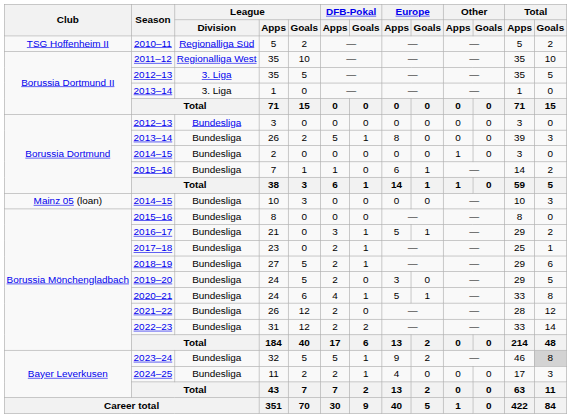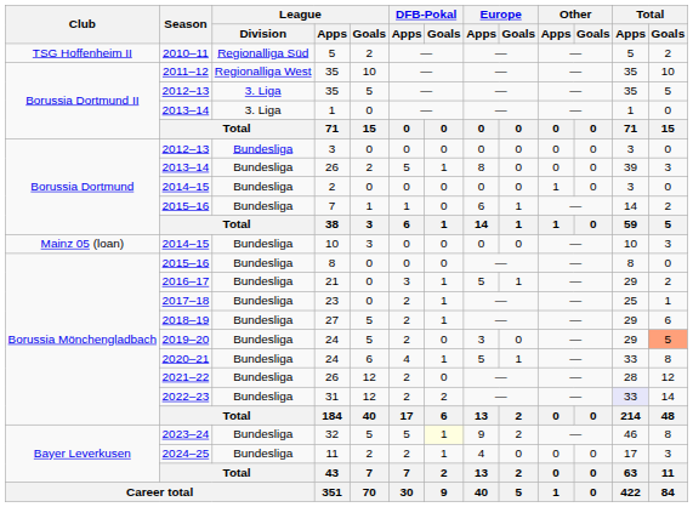2019–20 / 24 | Total / Goals: no background -> lightsalmon background
31 | Total / Apps: no background -> lavender background
32 | DFB-Pokal / Goals: no background -> lightyellow background
32 | Total / Goals: lightgrey background -> no background
